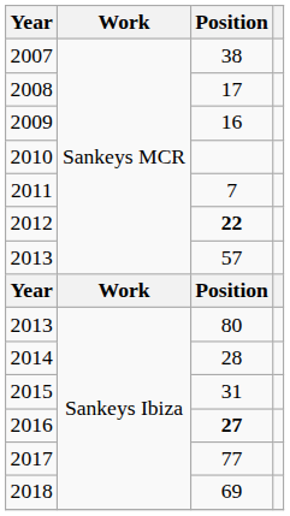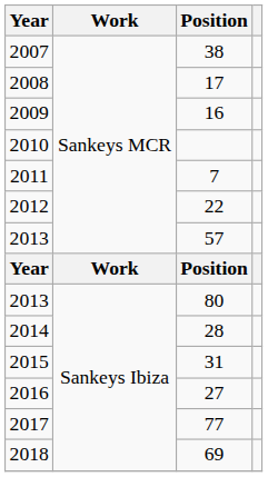22 | Position: bold -> normal
27 | Position: bold -> normal
